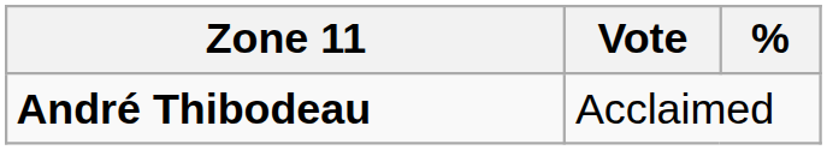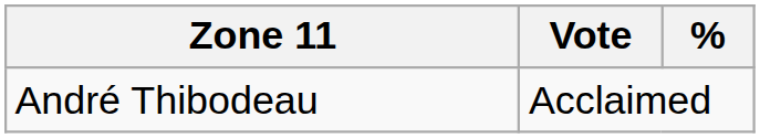André Thibodeau | Zone 11: bold -> normal
